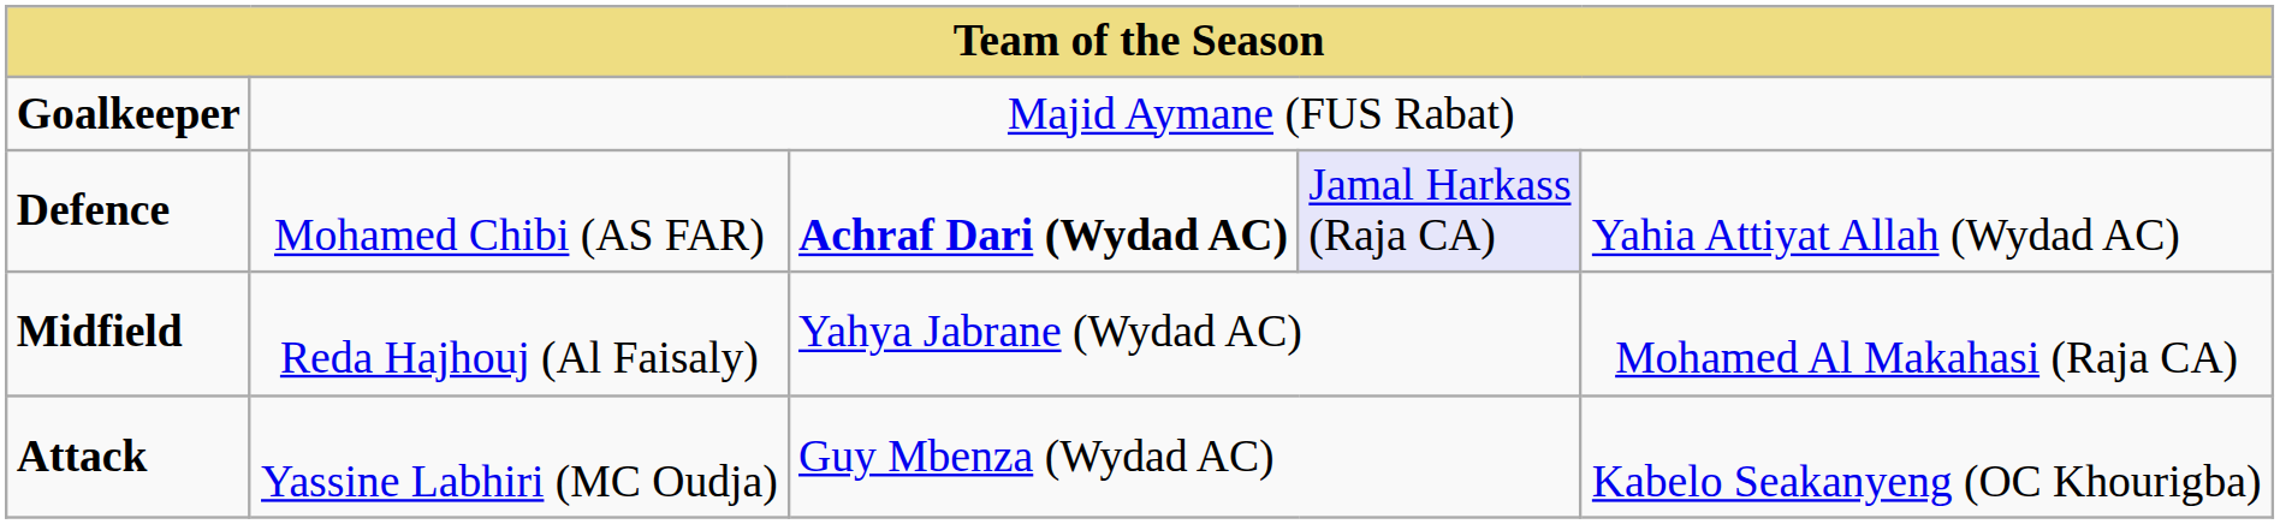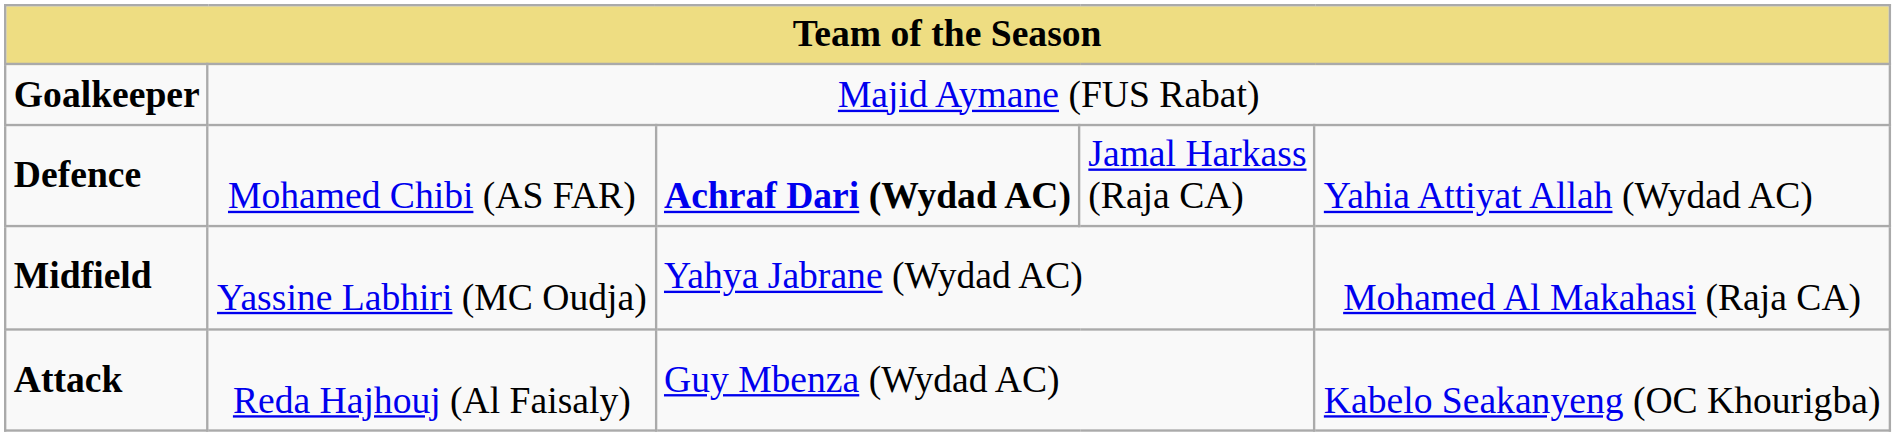Defence | column 4: lavender background -> no background
Midfield | column 2: Reda Hajhouj (Al Faisaly) -> Yassine Labhiri (MC Oudja)
Attack | column 2: Yassine Labhiri (MC Oudja) -> Reda Hajhouj (Al Faisaly)
